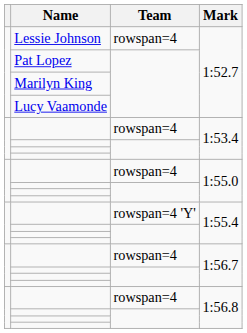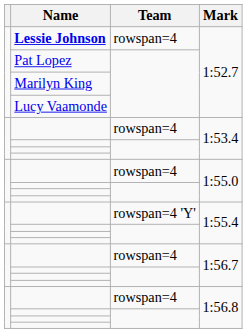rowspan=4 / 1:52.7 | Name: normal -> bold
